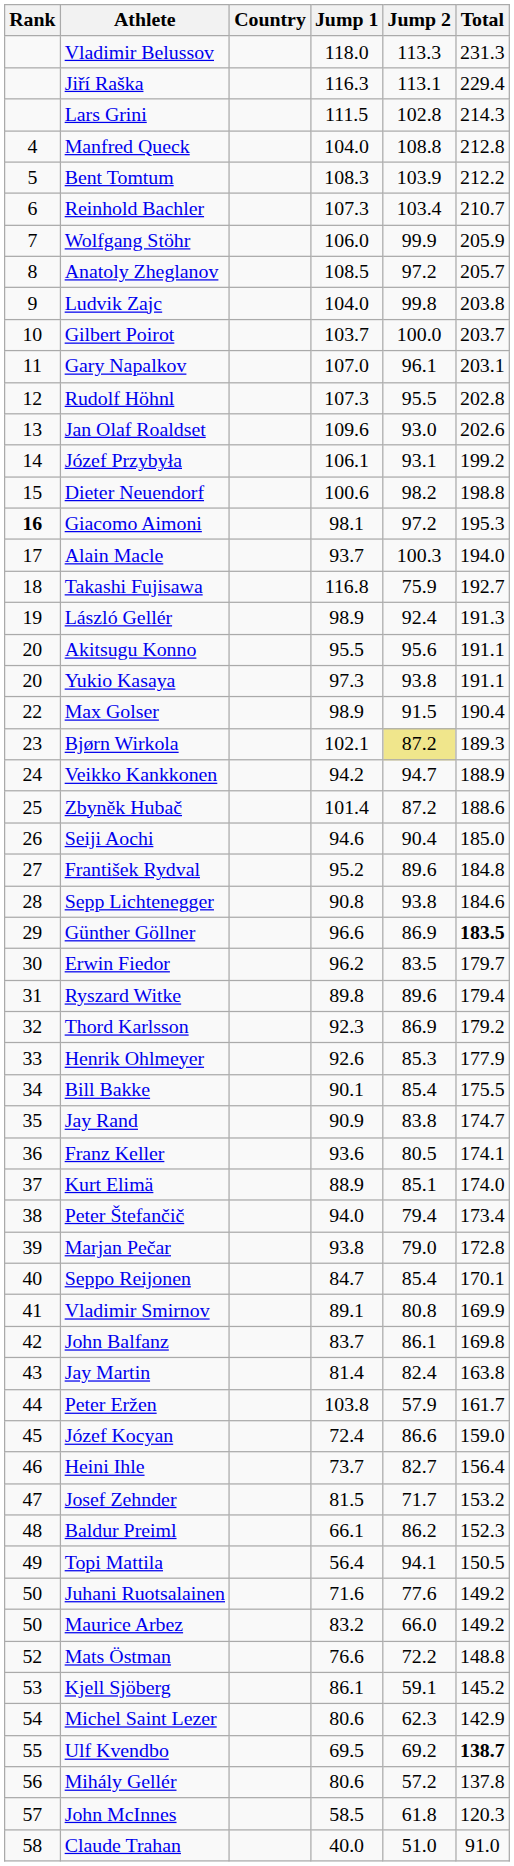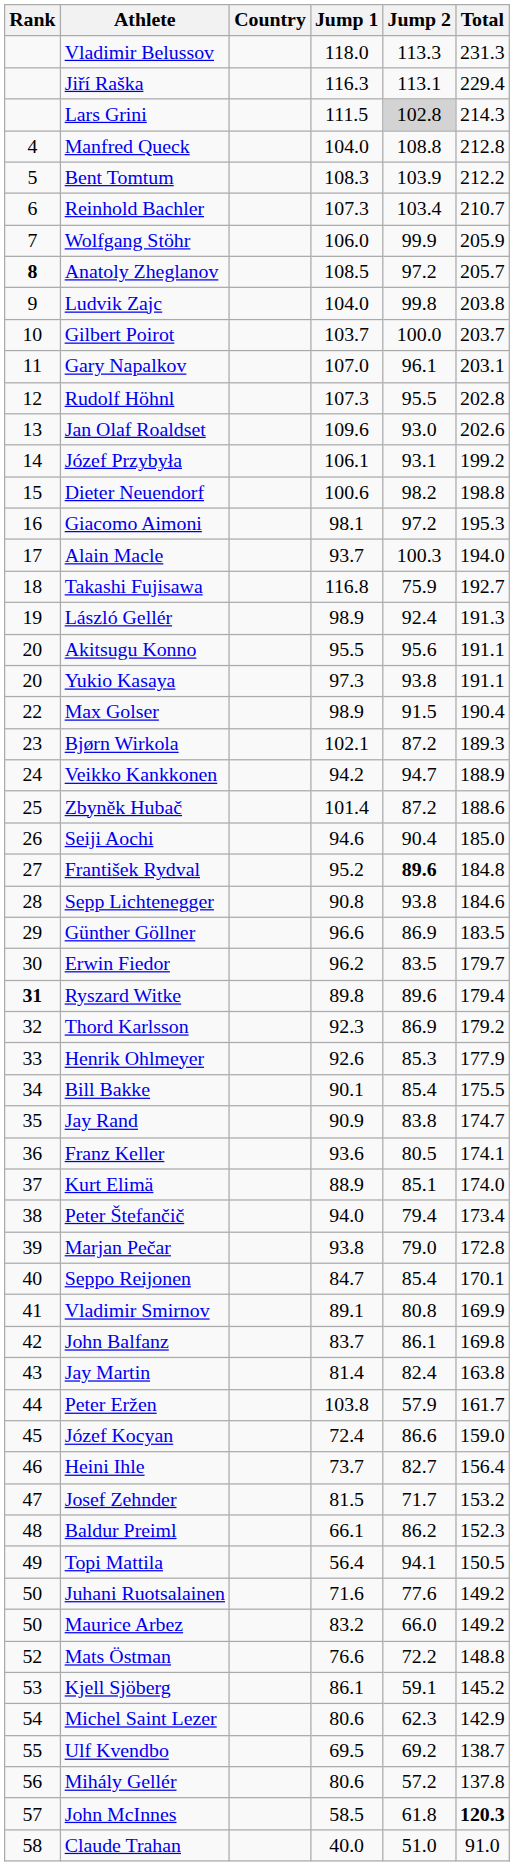Lars Grini | Jump 2: no background -> lightgrey background
Anatoly Zheglanov | Rank: normal -> bold
Giacomo Aimoni | Rank: bold -> normal
Bjørn Wirkola | Jump 2: khaki background -> no background
František Rydval | Jump 2: normal -> bold
Günther Göllner | Total: bold -> normal
Ryszard Witke | Rank: normal -> bold
Ulf Kvendbo | Total: bold -> normal
John McInnes | Total: normal -> bold
